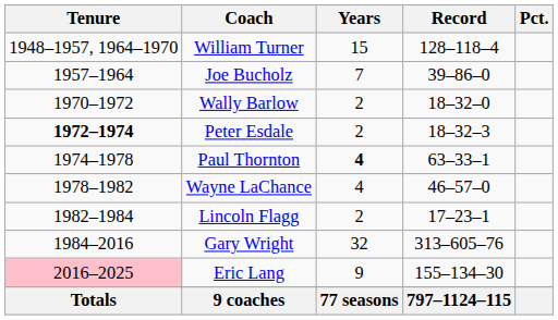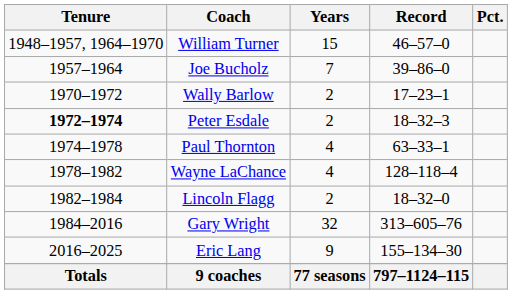William Turner | Record: 128–118–4 -> 46–57–0
Wally Barlow | Record: 18–32–0 -> 17–23–1
Paul Thornton | Years: bold -> normal
Wayne LaChance | Record: 46–57–0 -> 128–118–4
Lincoln Flagg | Record: 17–23–1 -> 18–32–0
Eric Lang | Tenure: pink background -> no background
